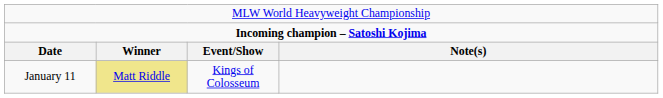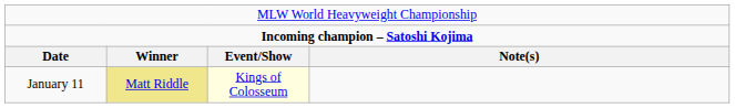January 11 | column 3: no background -> lightyellow background
